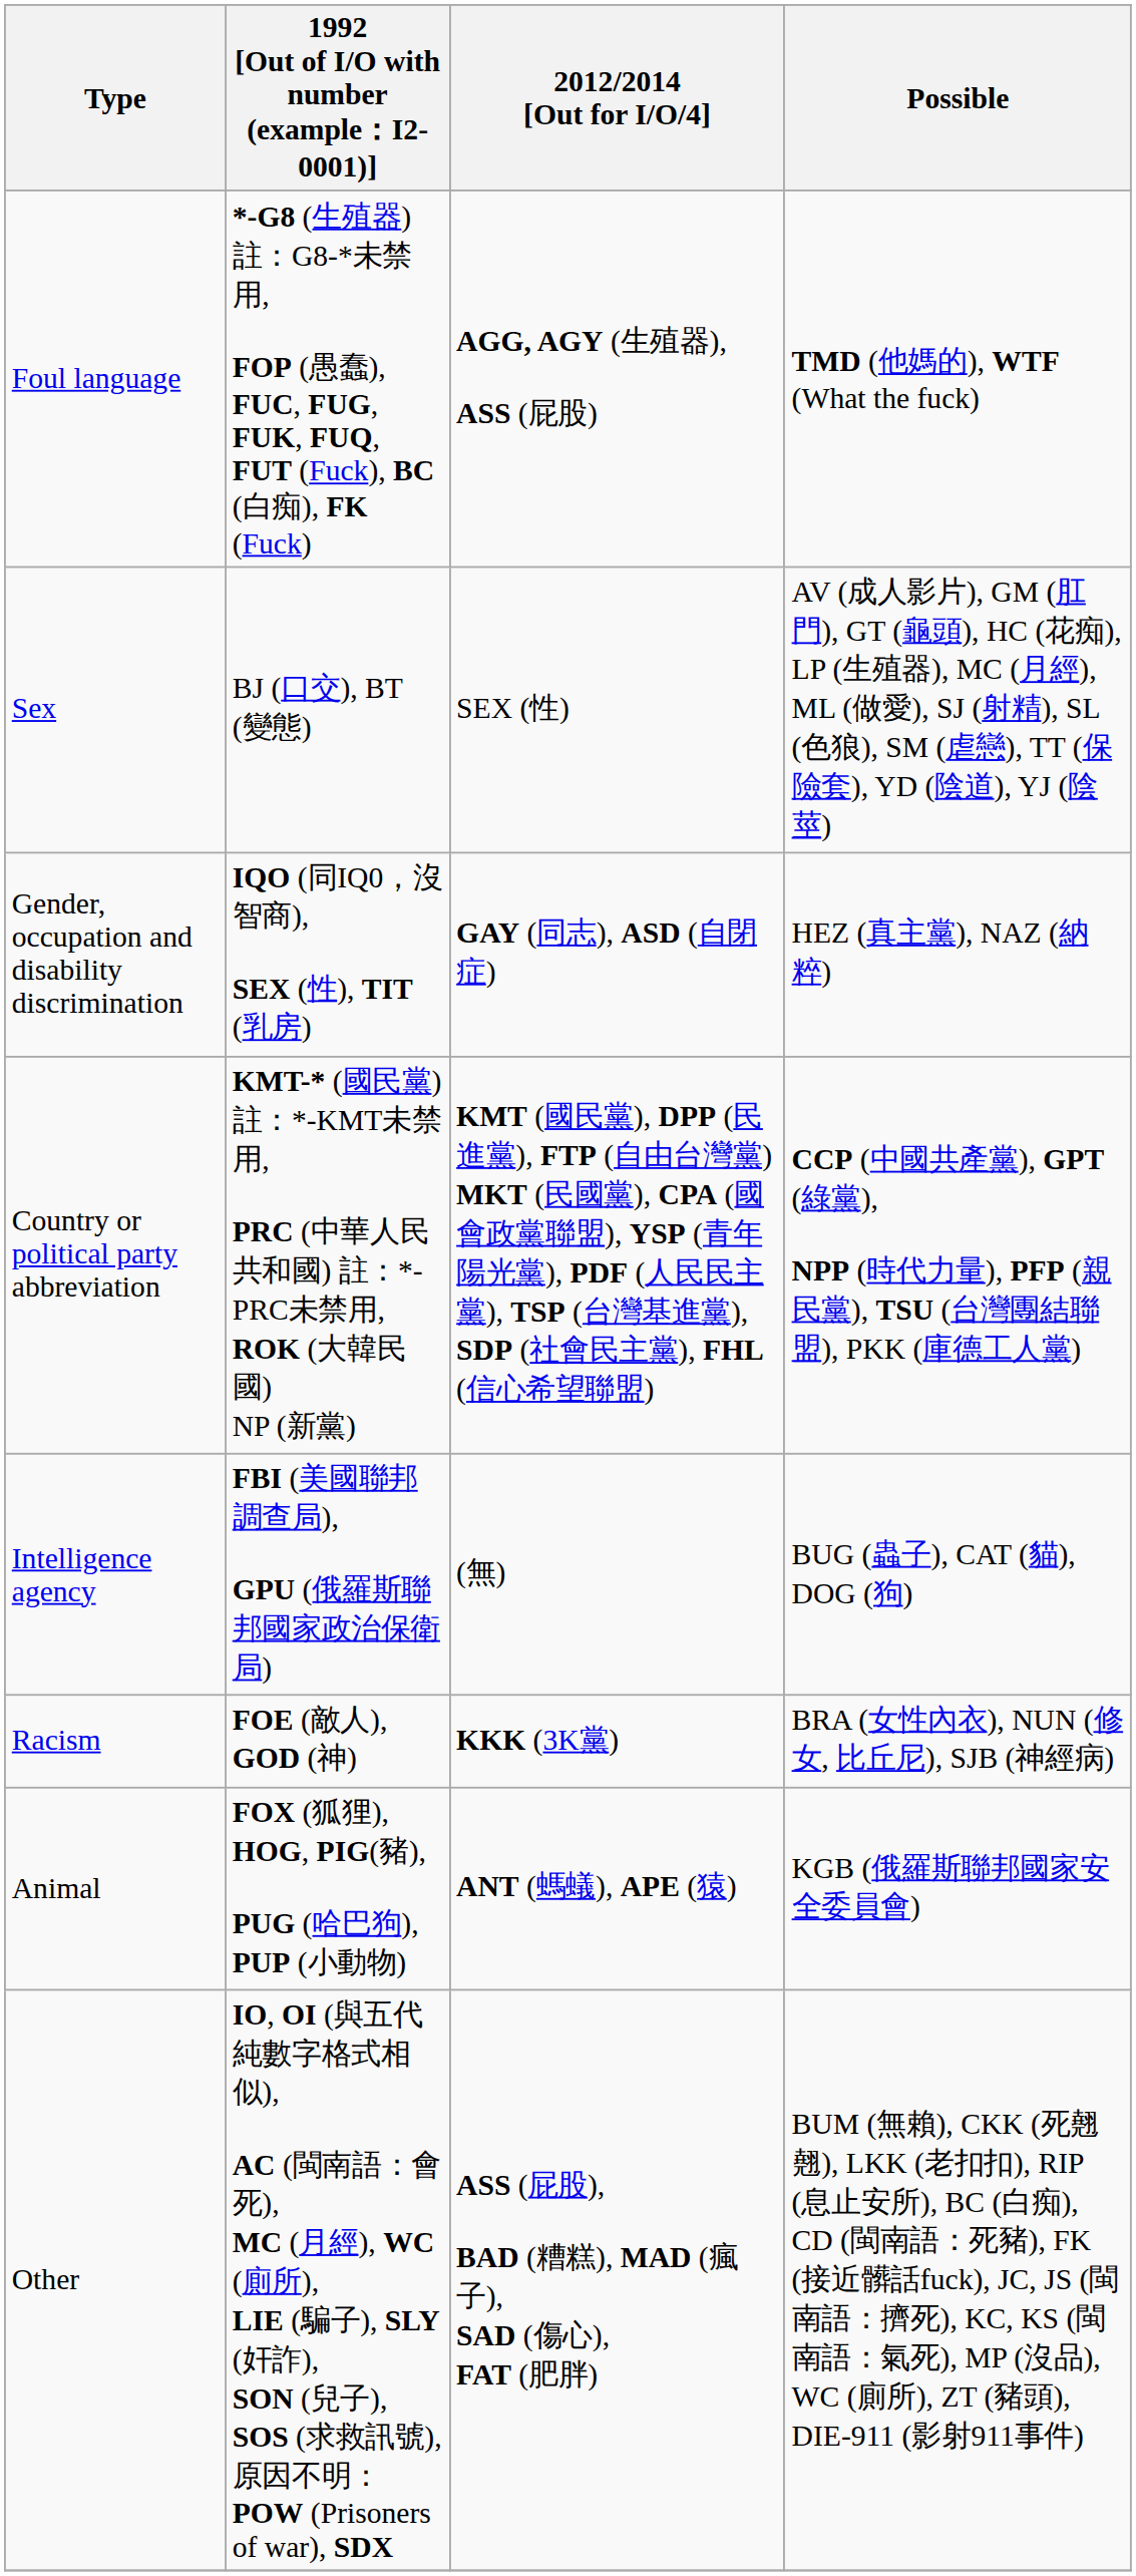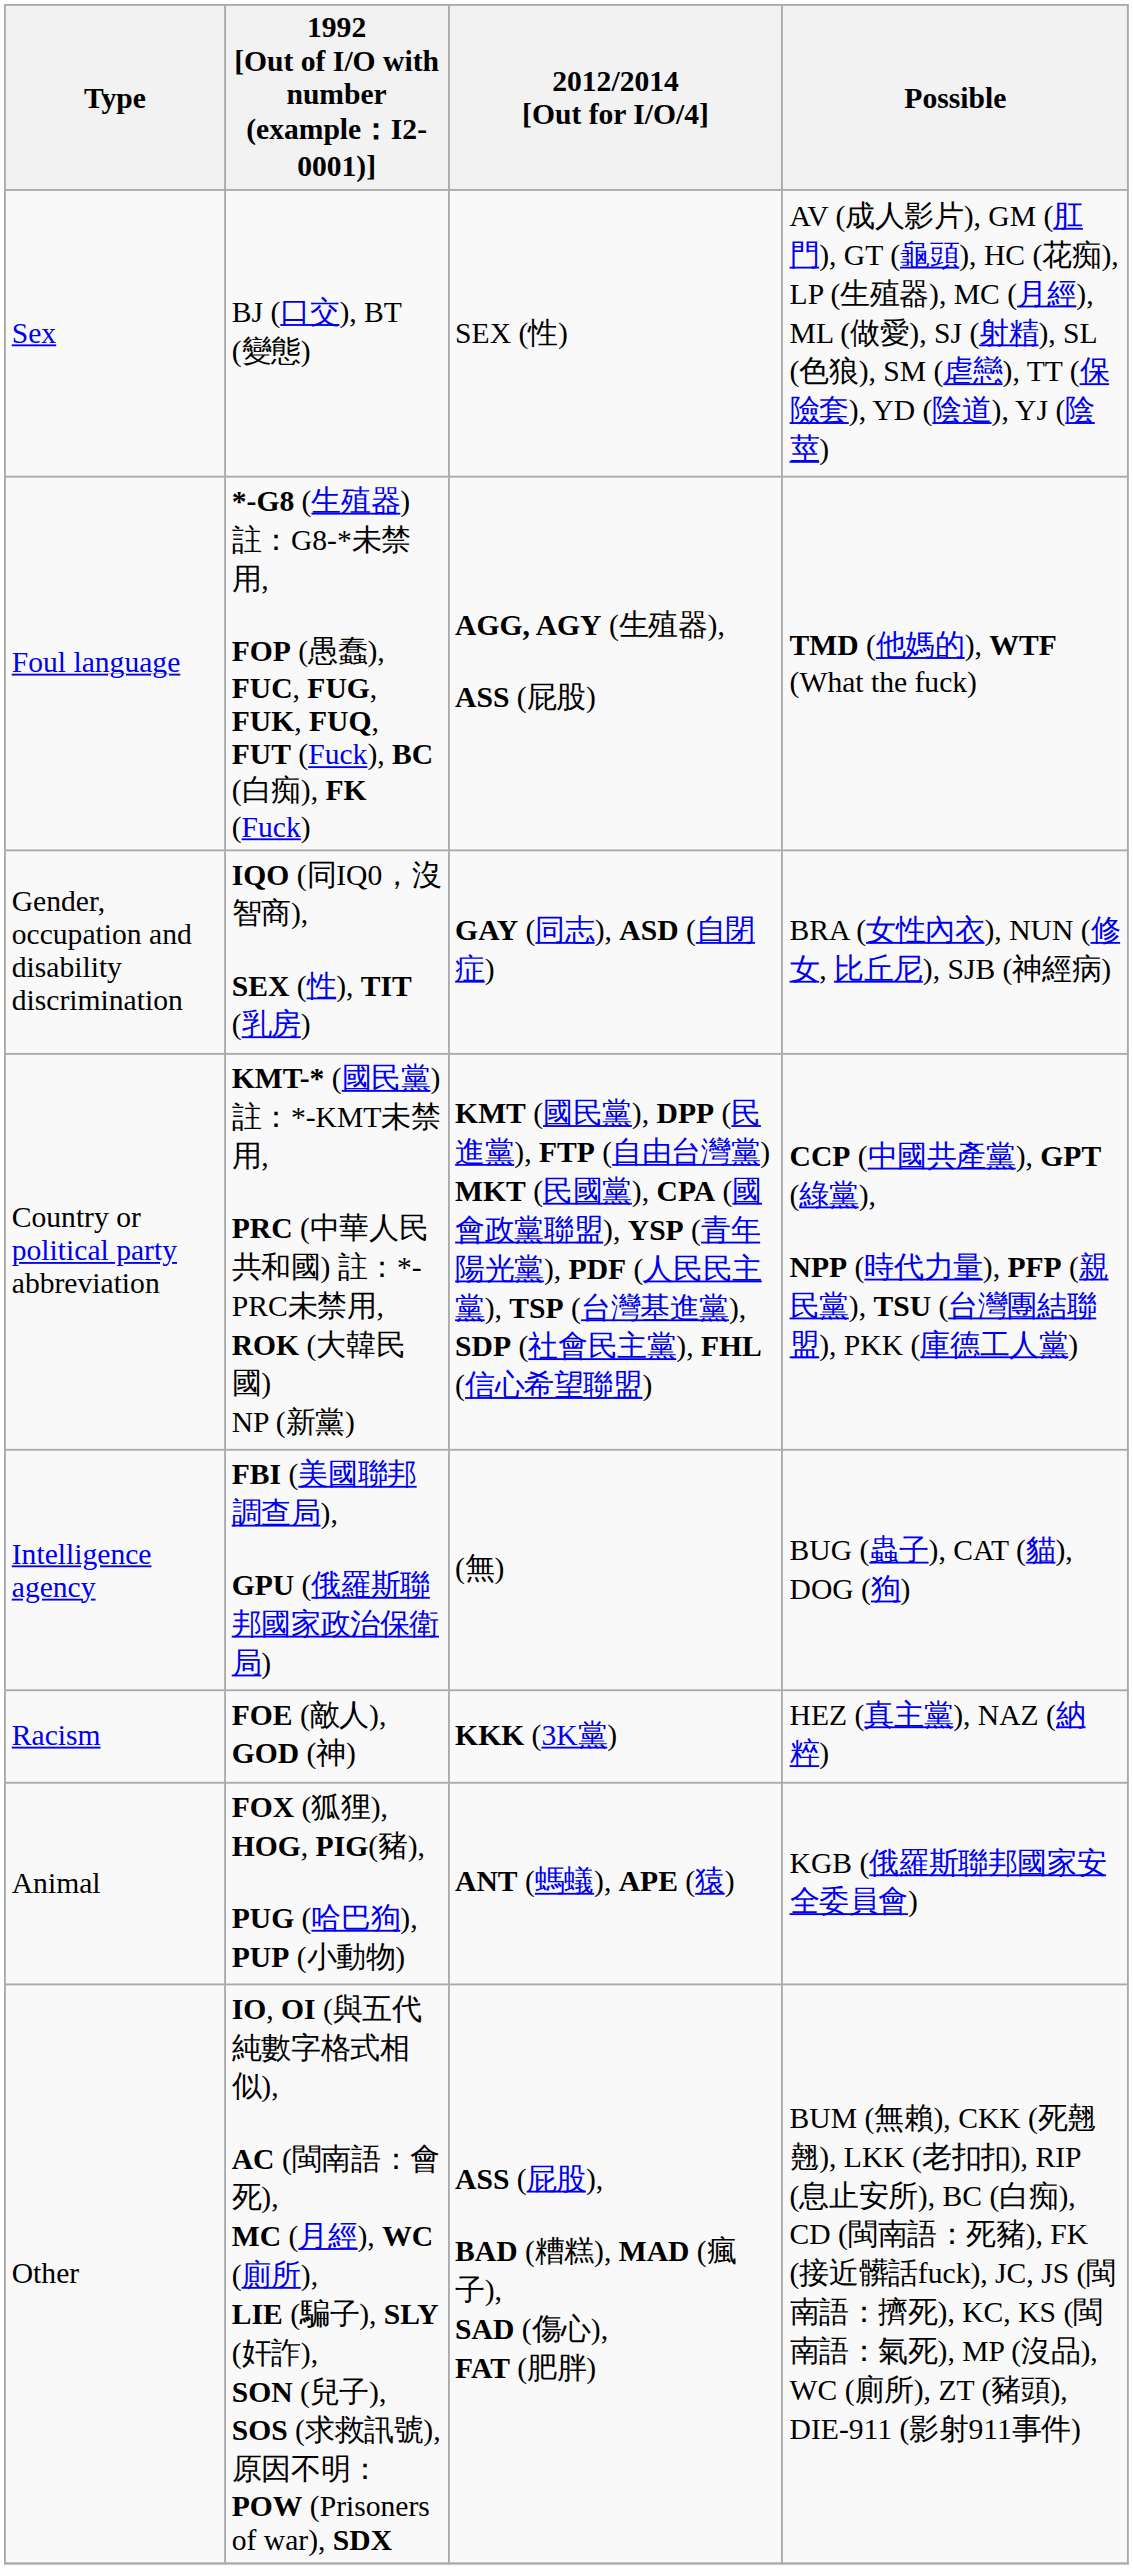rows swapped: Foul language <-> Sex
Gender, occupation and disability discrimination | Possible: HEZ (真主黨), NAZ (納粹) -> BRA (女性內衣), NUN (修女, 比丘尼), SJB (神經病)
Racism | Possible: BRA (女性內衣), NUN (修女, 比丘尼), SJB (神經病) -> HEZ (真主黨), NAZ (納粹)
